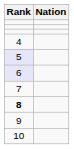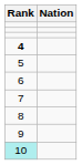row 5 | Rank: normal -> bold
row 6 | Rank: lavender background -> no background
row 7 | Rank: lavender background -> no background
row 9 | Rank: bold -> normal
row 11 | Rank: no background -> paleturquoise background
